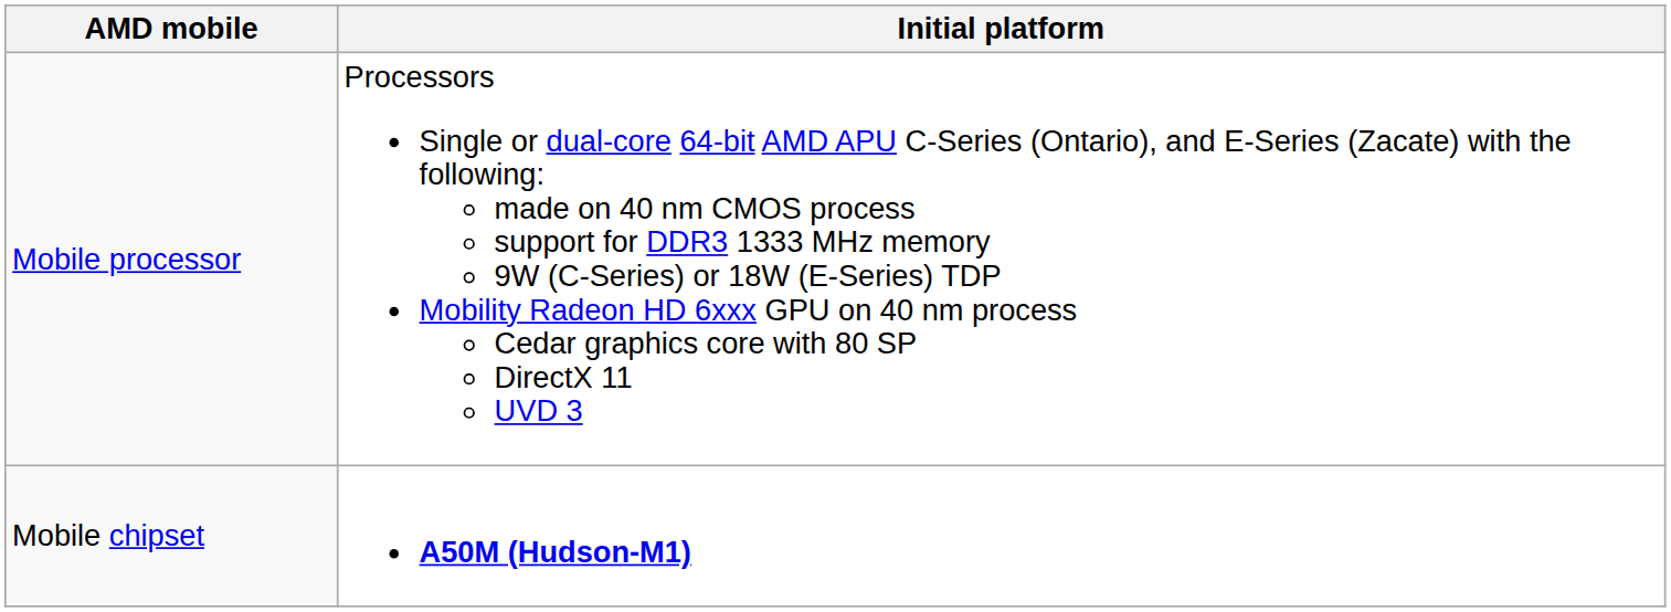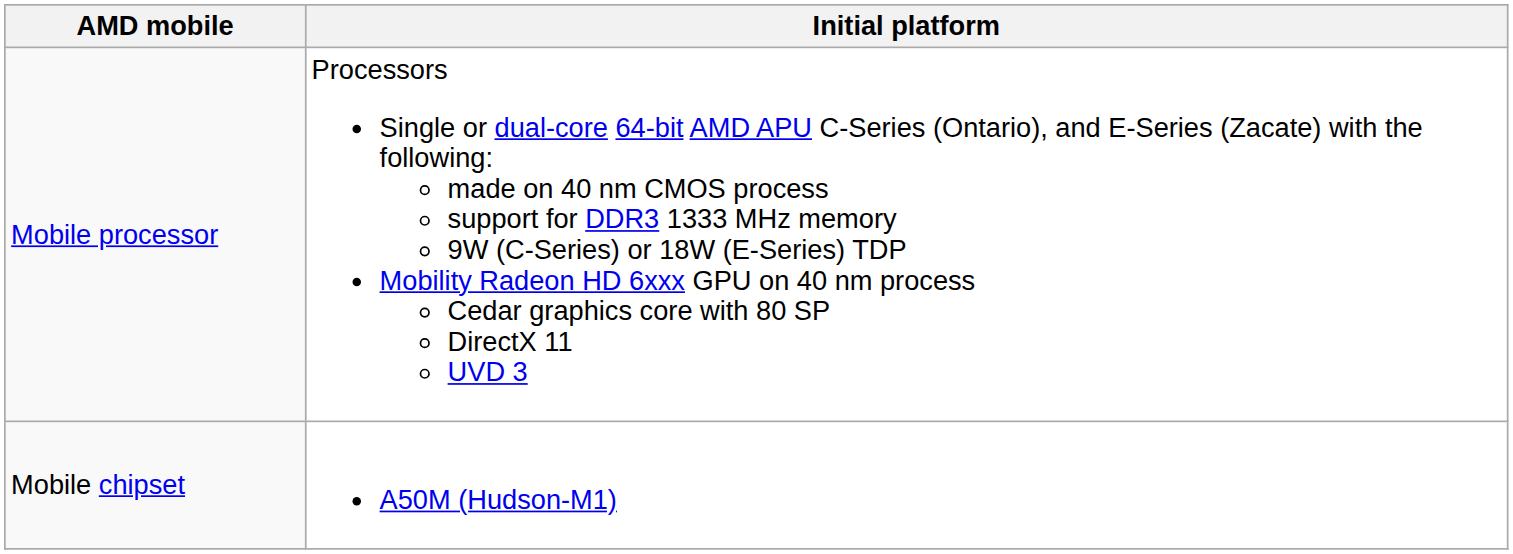Mobile chipset | Initial platform: bold -> normal
